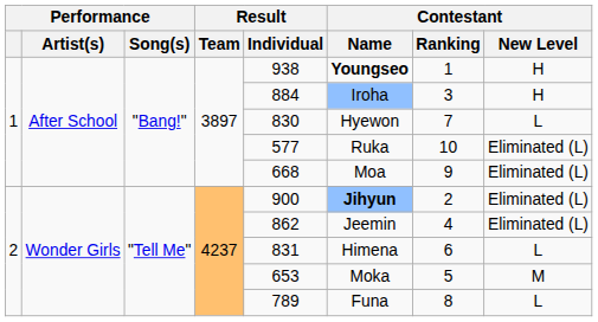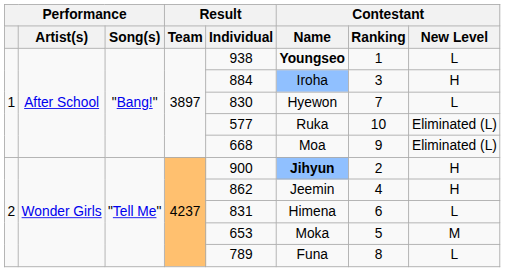row 3 | Contestant / New Level: H -> L
row 8 | Contestant / New Level: Eliminated (L) -> H
row 9 | Contestant / New Level: Eliminated (L) -> H
